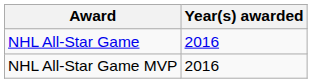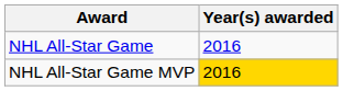row 3 | Year(s) awarded: no background -> gold background
